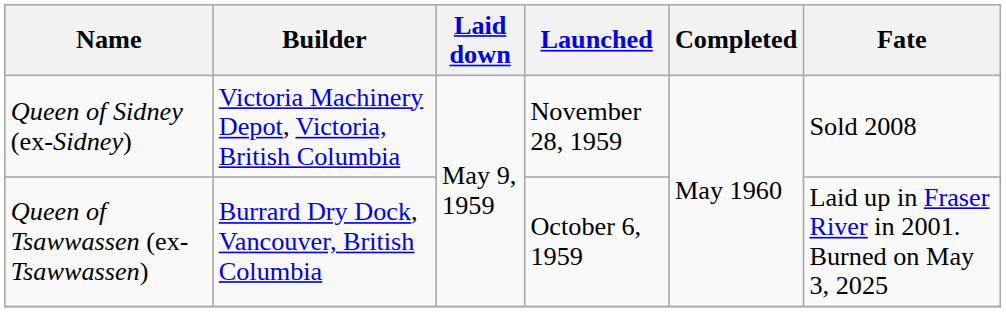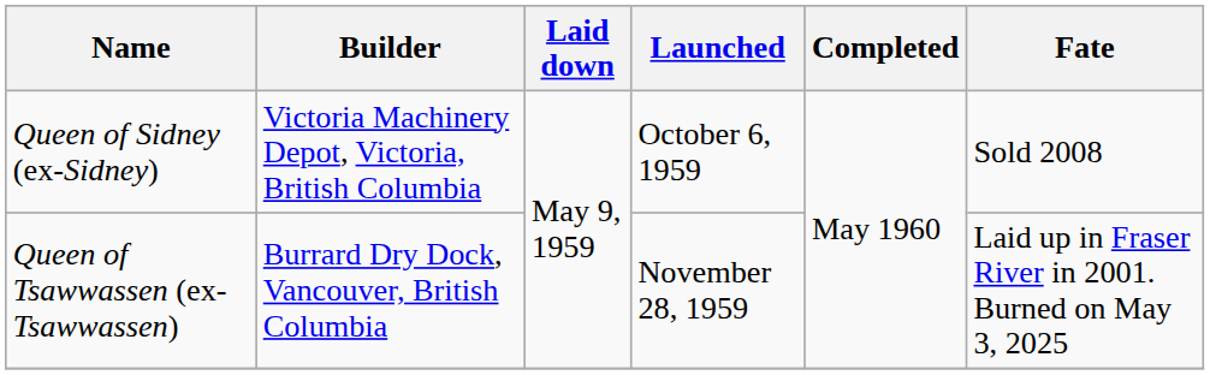Queen of Sidney (ex-Sidney) | Launched: November 28, 1959 -> October 6, 1959
Queen of Tsawwassen (ex-Tsawwassen) | Launched: October 6, 1959 -> November 28, 1959
